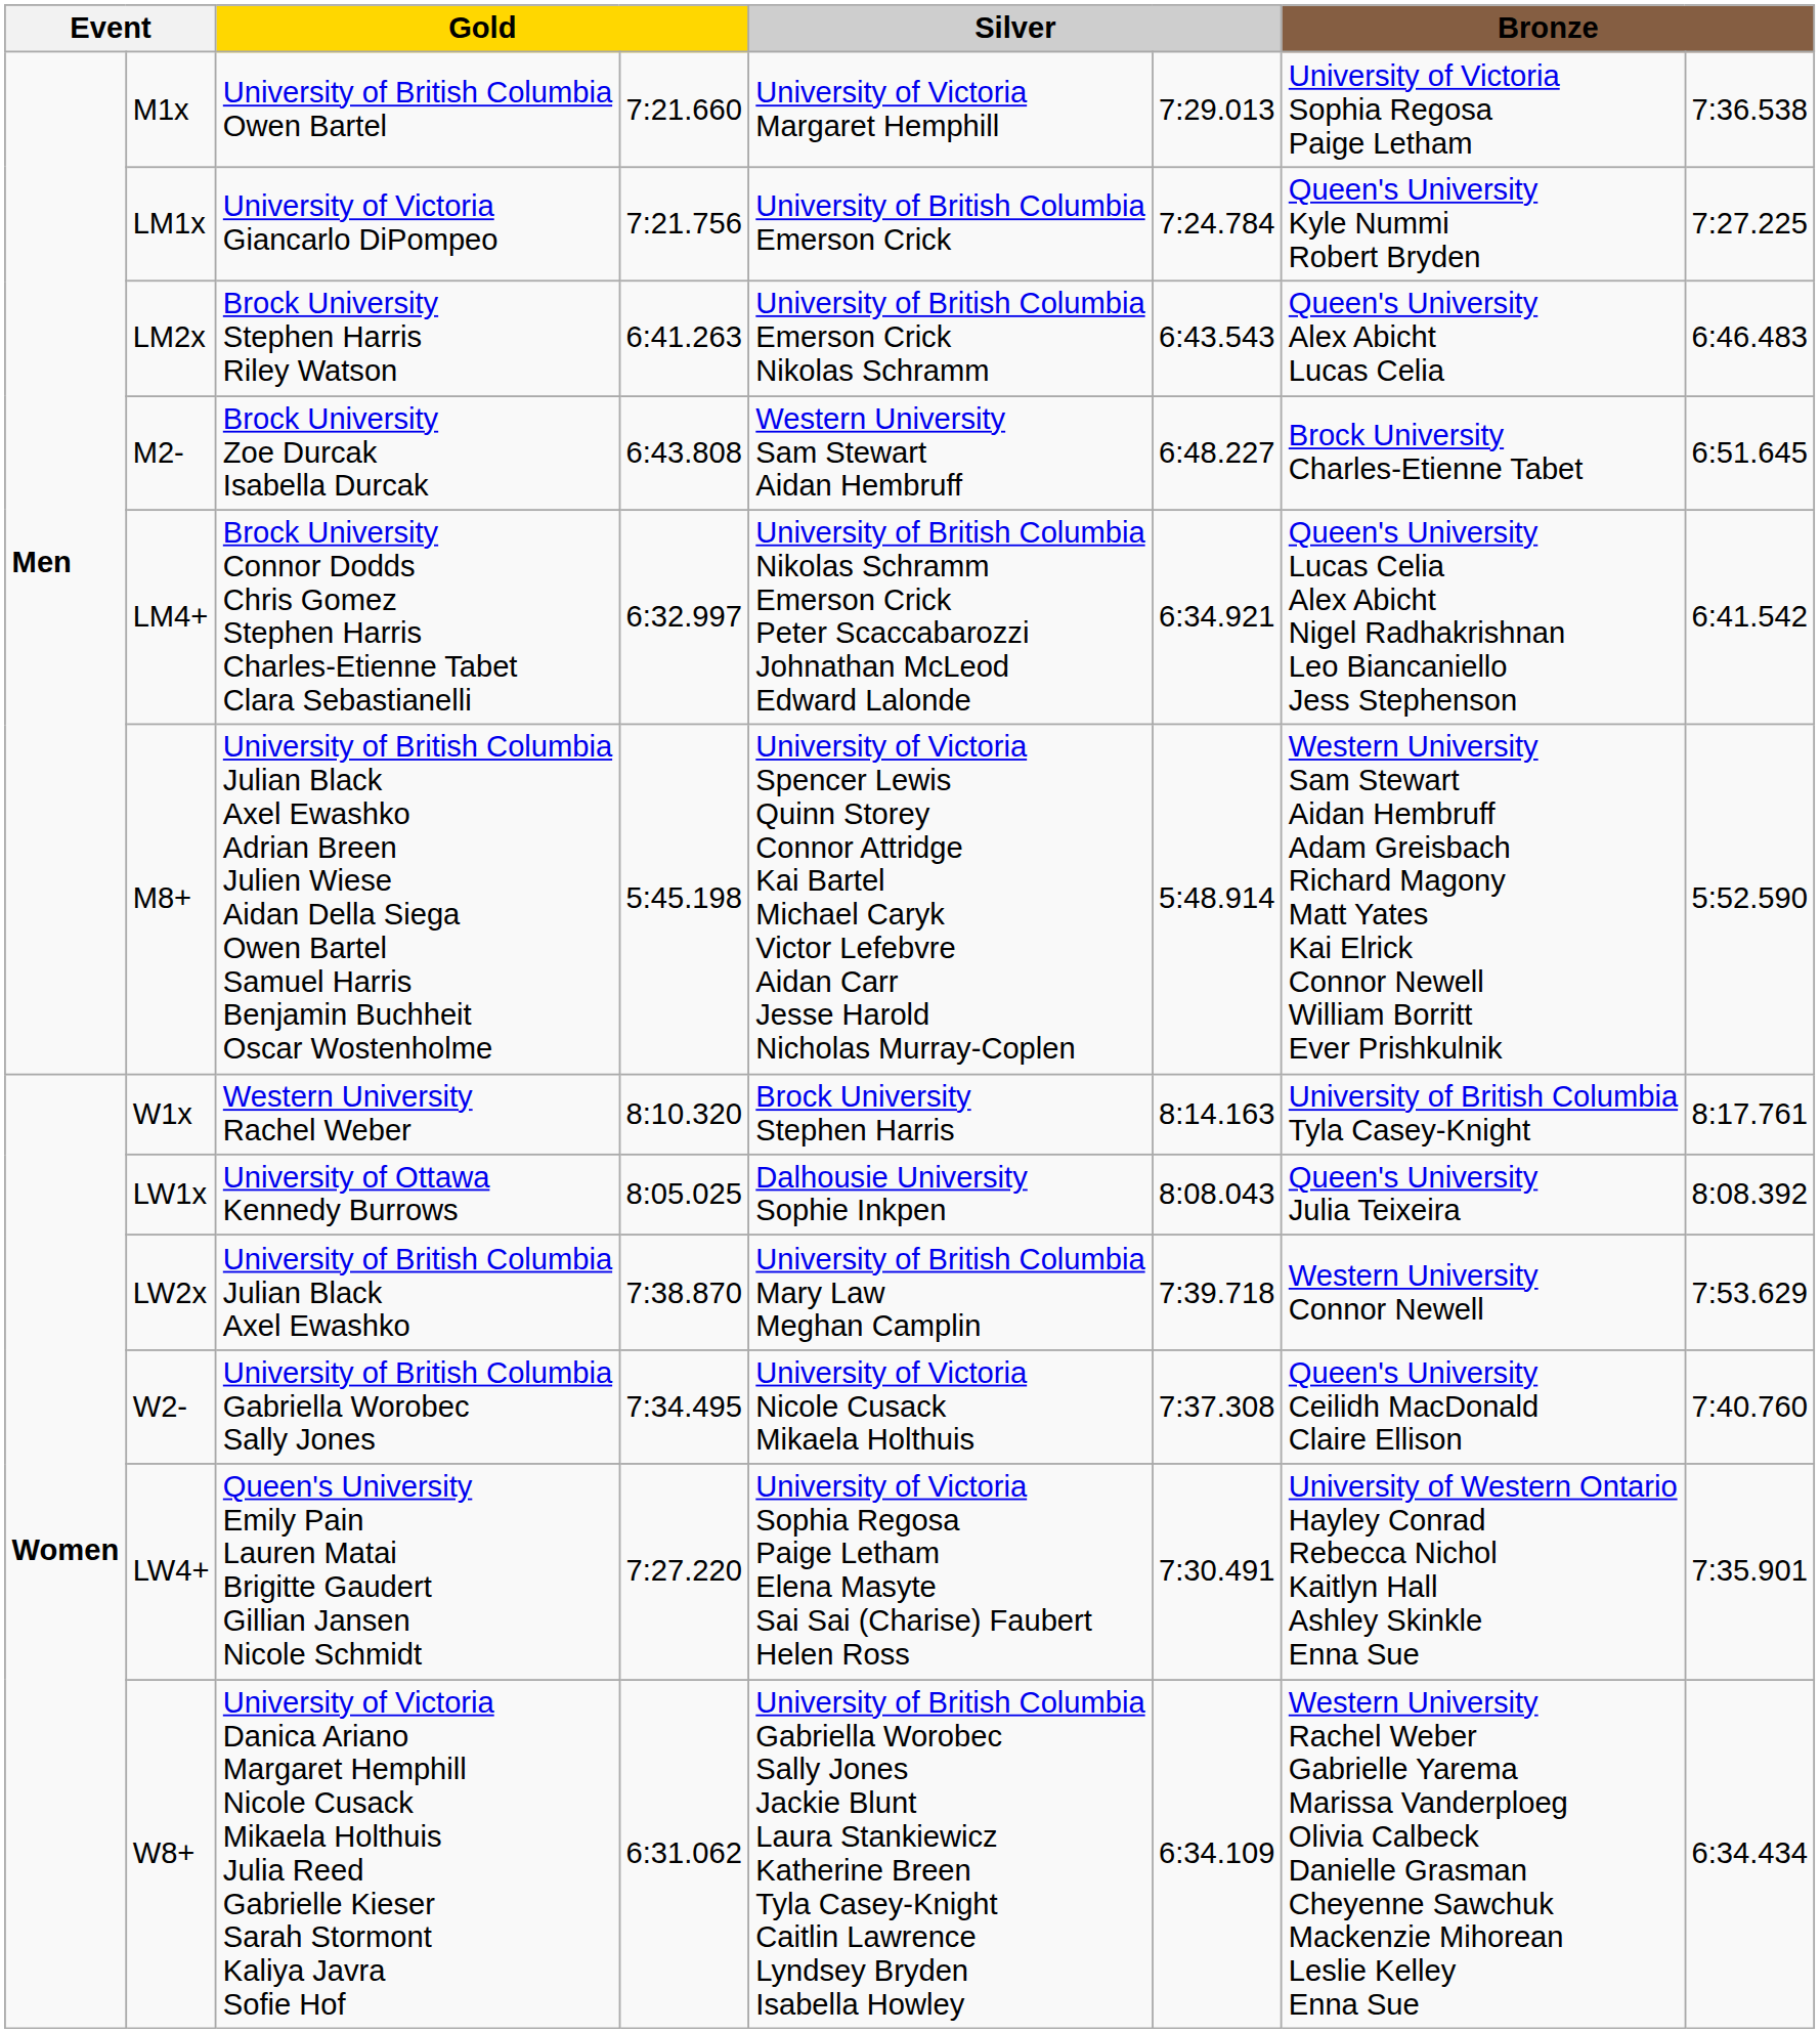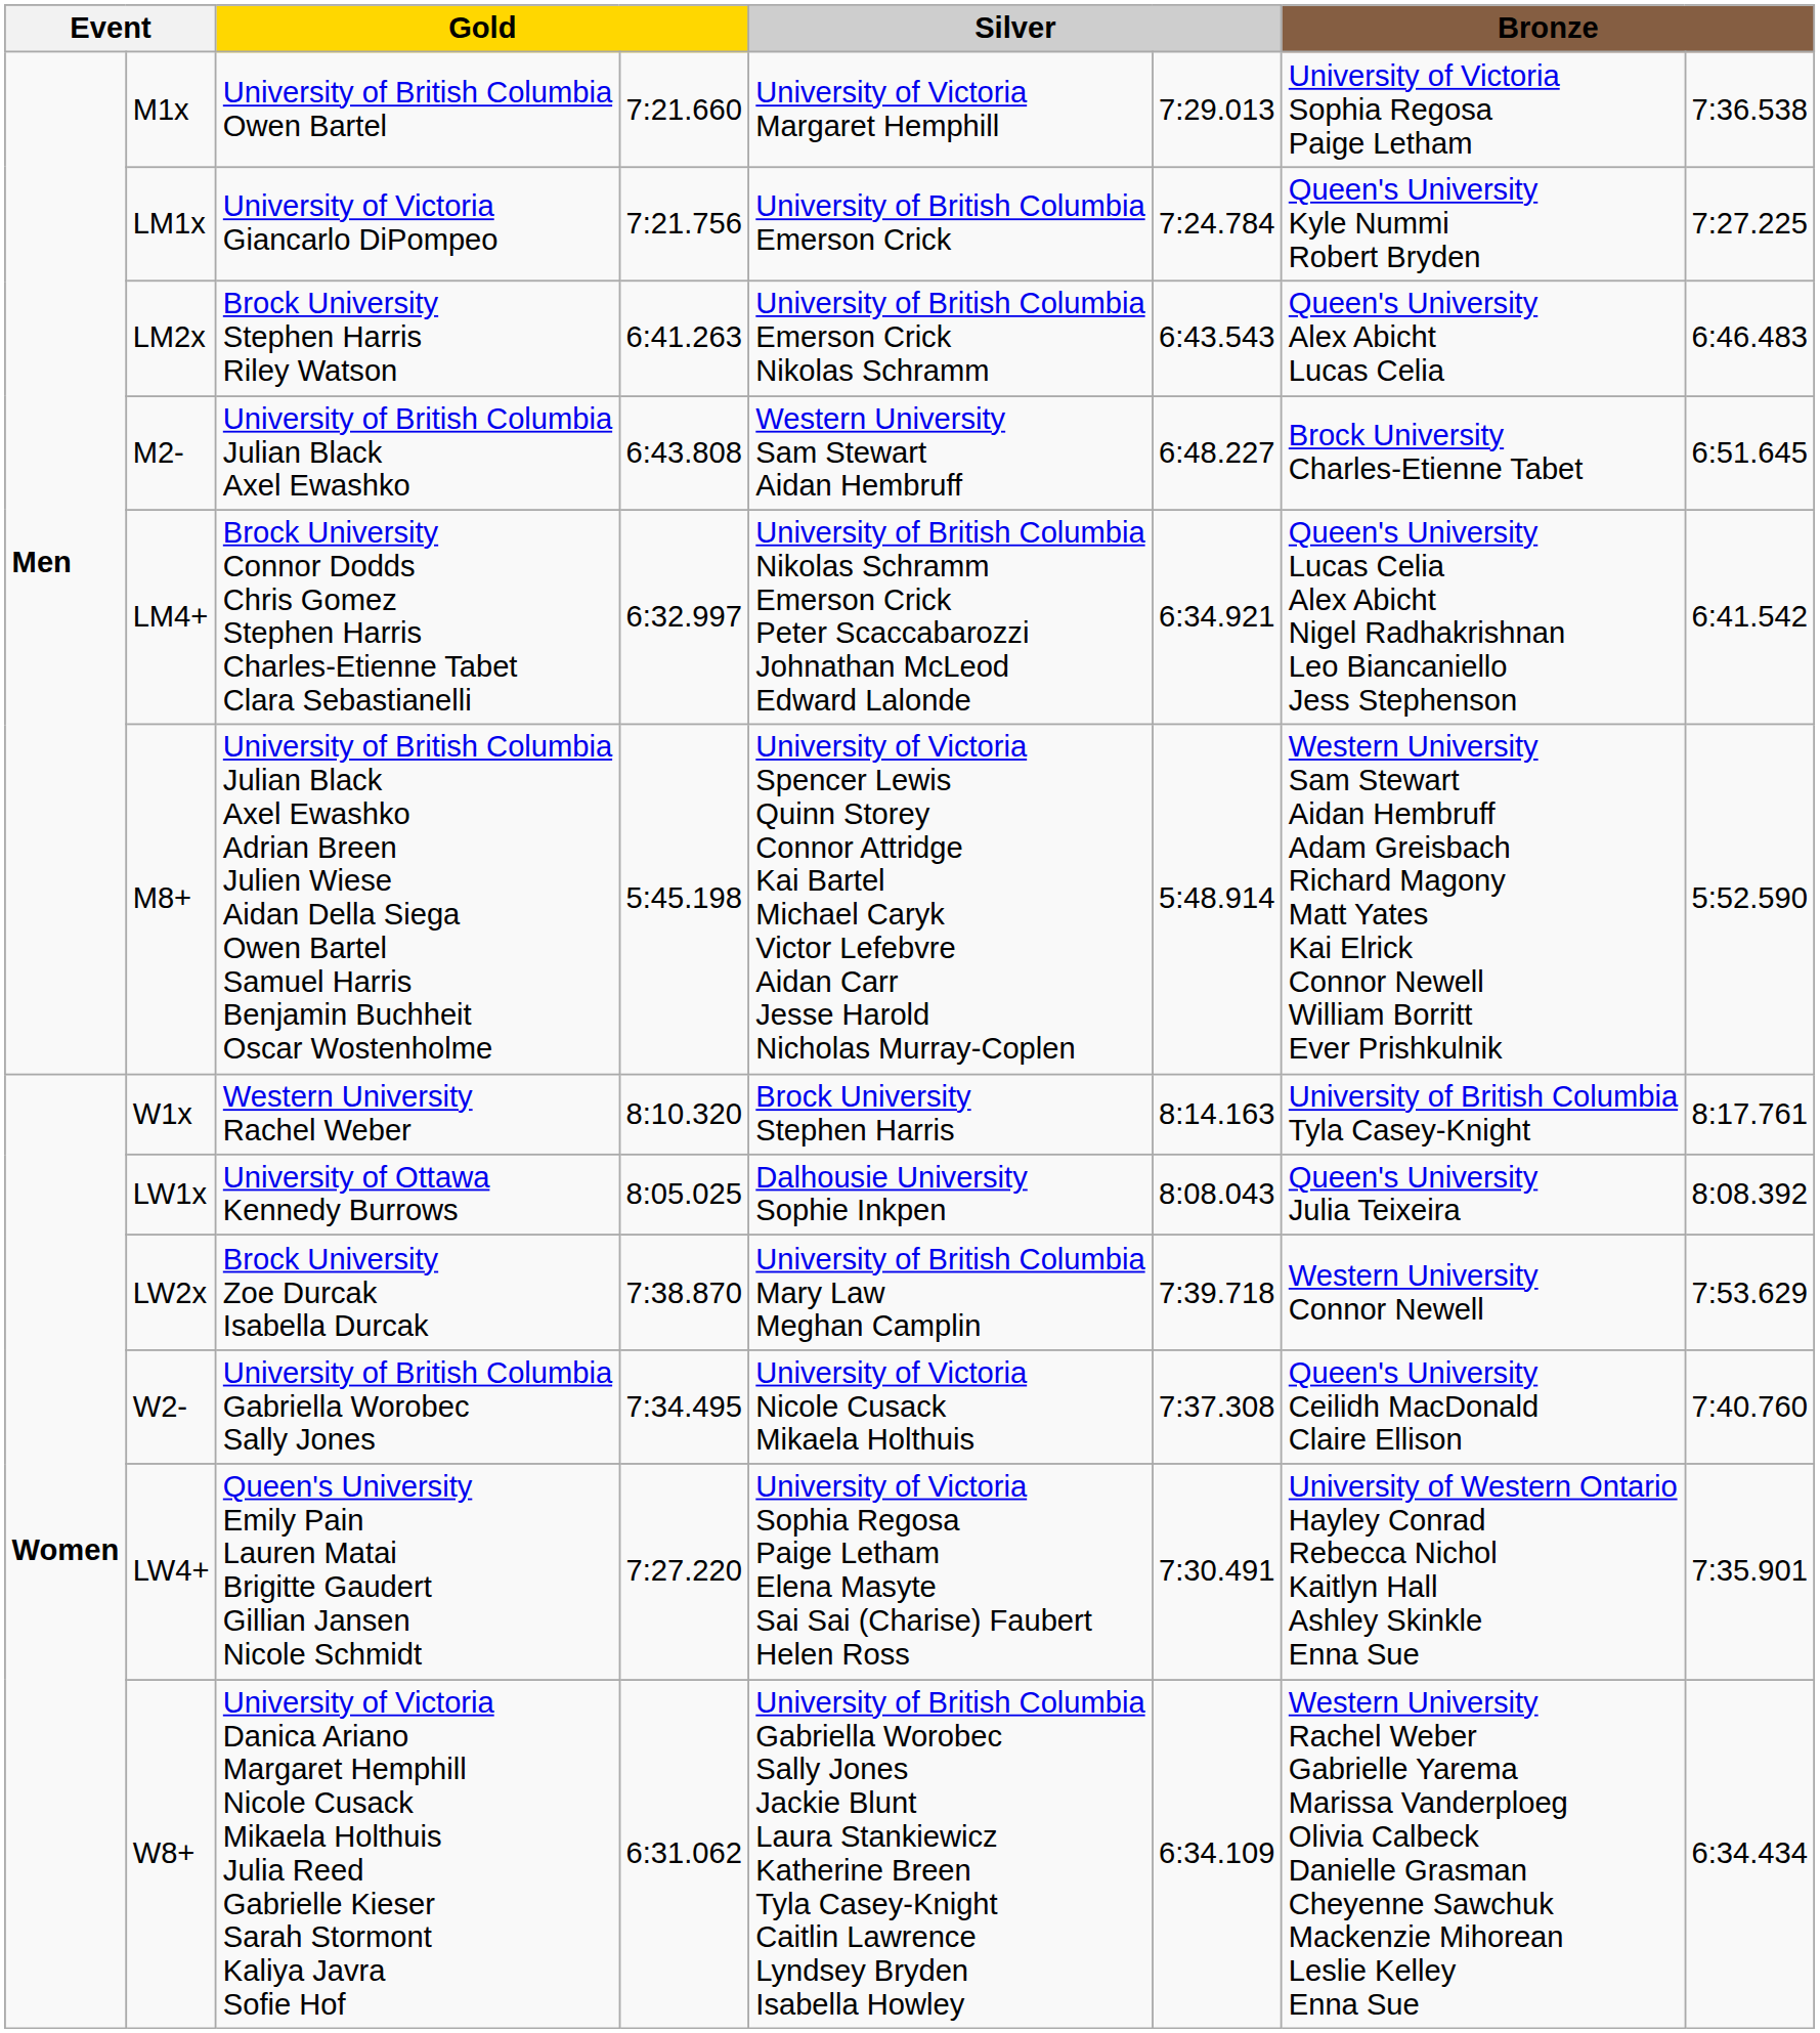M2- | column 3: Brock University Zoe Durcak Isabella Durcak -> University of British Columbia Julian Black Axel Ewashko
LW2x | column 3: University of British Columbia Julian Black Axel Ewashko -> Brock University Zoe Durcak Isabella Durcak
